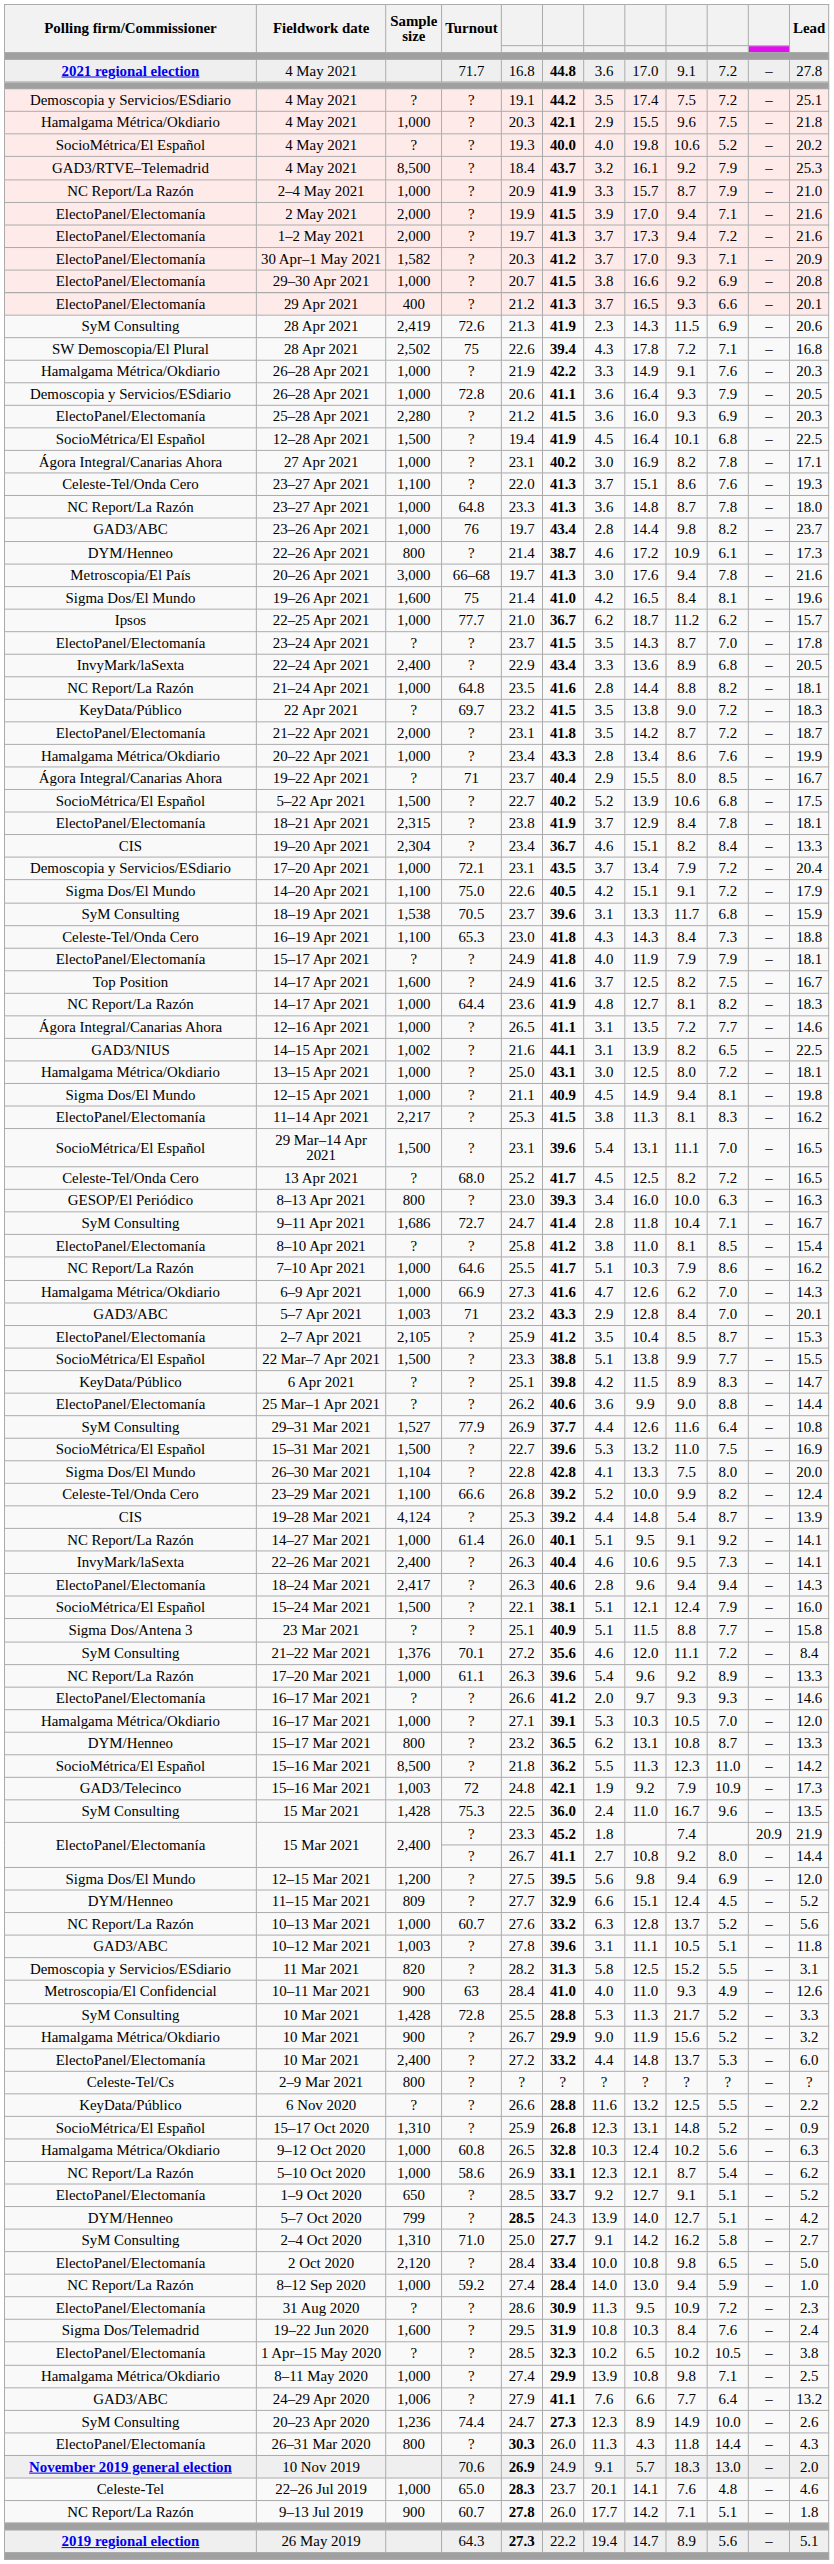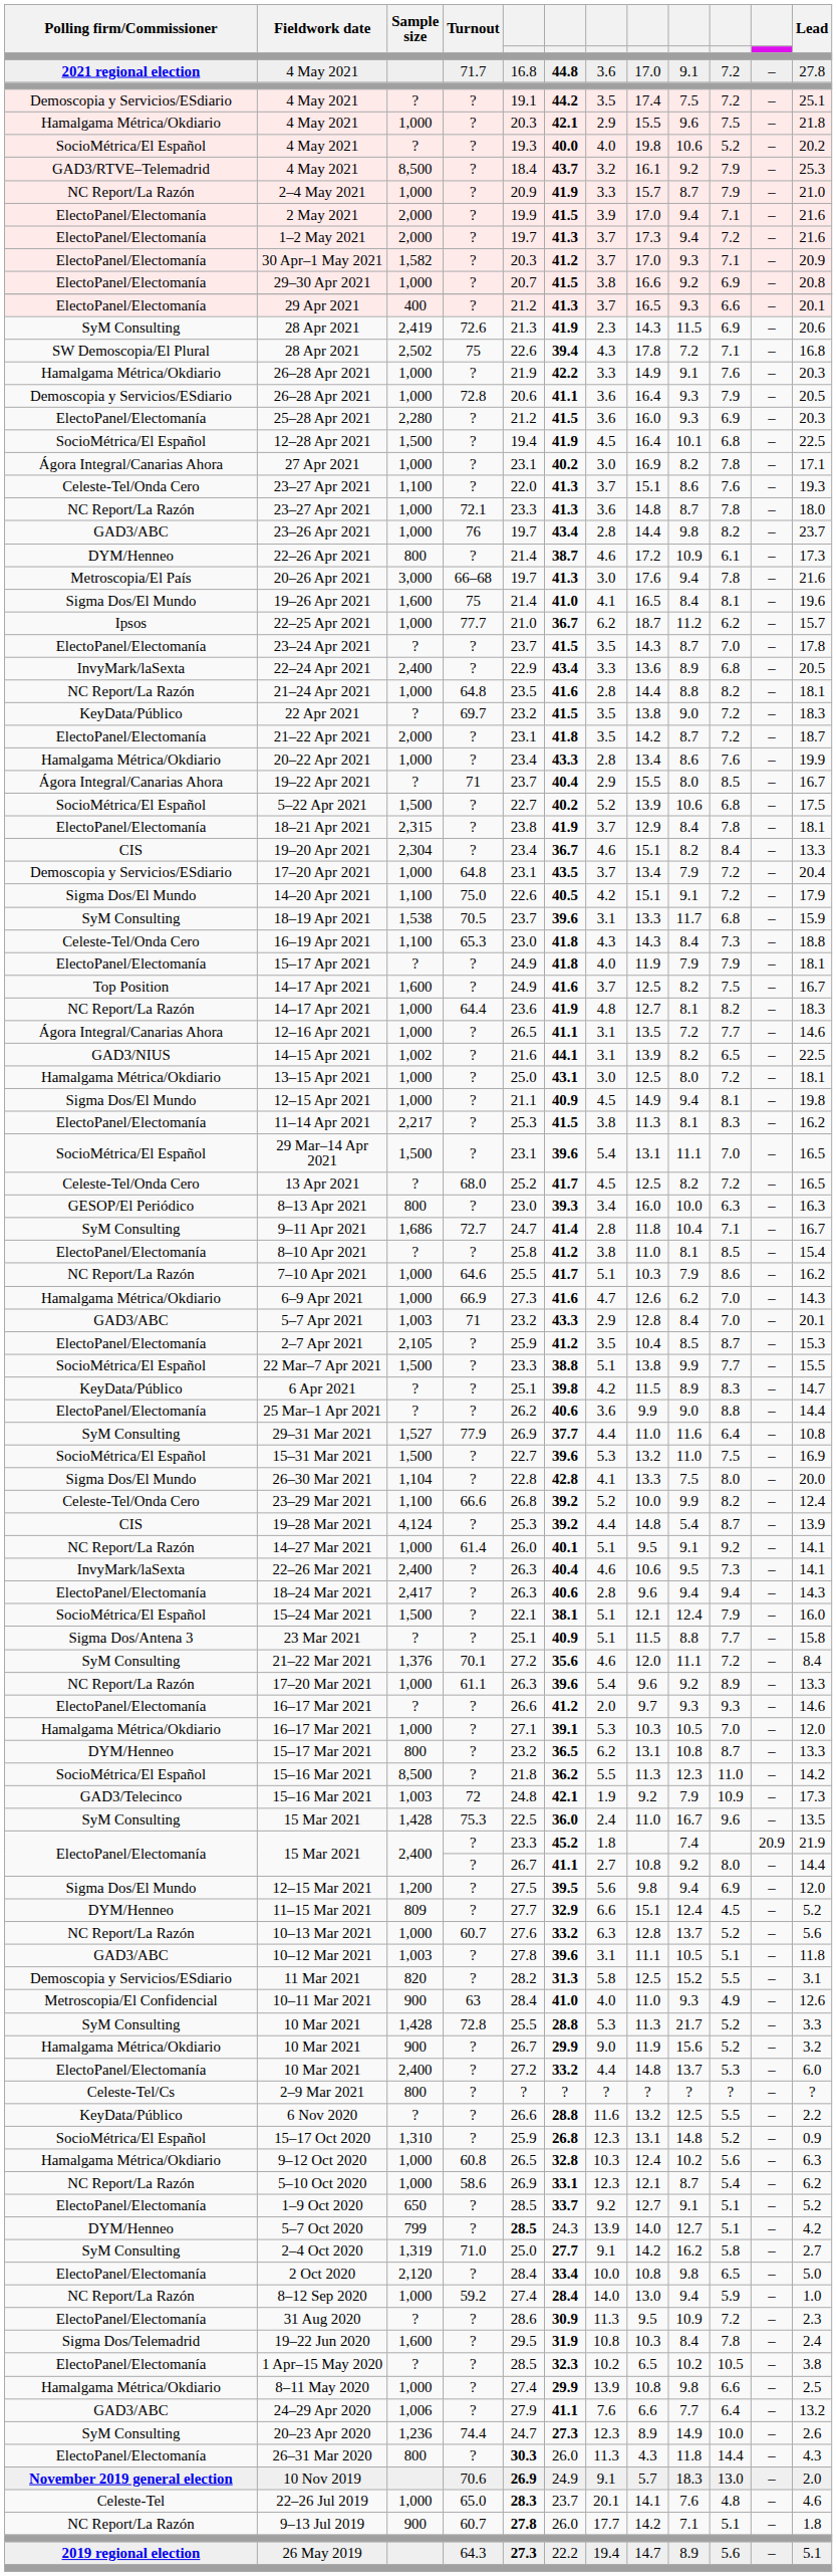NC Report/La Razón / 23–27 Apr 2021 | Turnout: 64.8 -> 72.1
19–26 Apr 2021 | column 7: 4.2 -> 4.1
17–20 Apr 2021 | Turnout: 72.1 -> 64.8
29–31 Mar 2021 | column 8: 12.6 -> 11.0
2–4 Oct 2020 | Sample size: 1,310 -> 1,319
19–22 Jun 2020 | column 10: 7.6 -> 7.8
8–11 May 2020 | column 10: 7.1 -> 6.6
